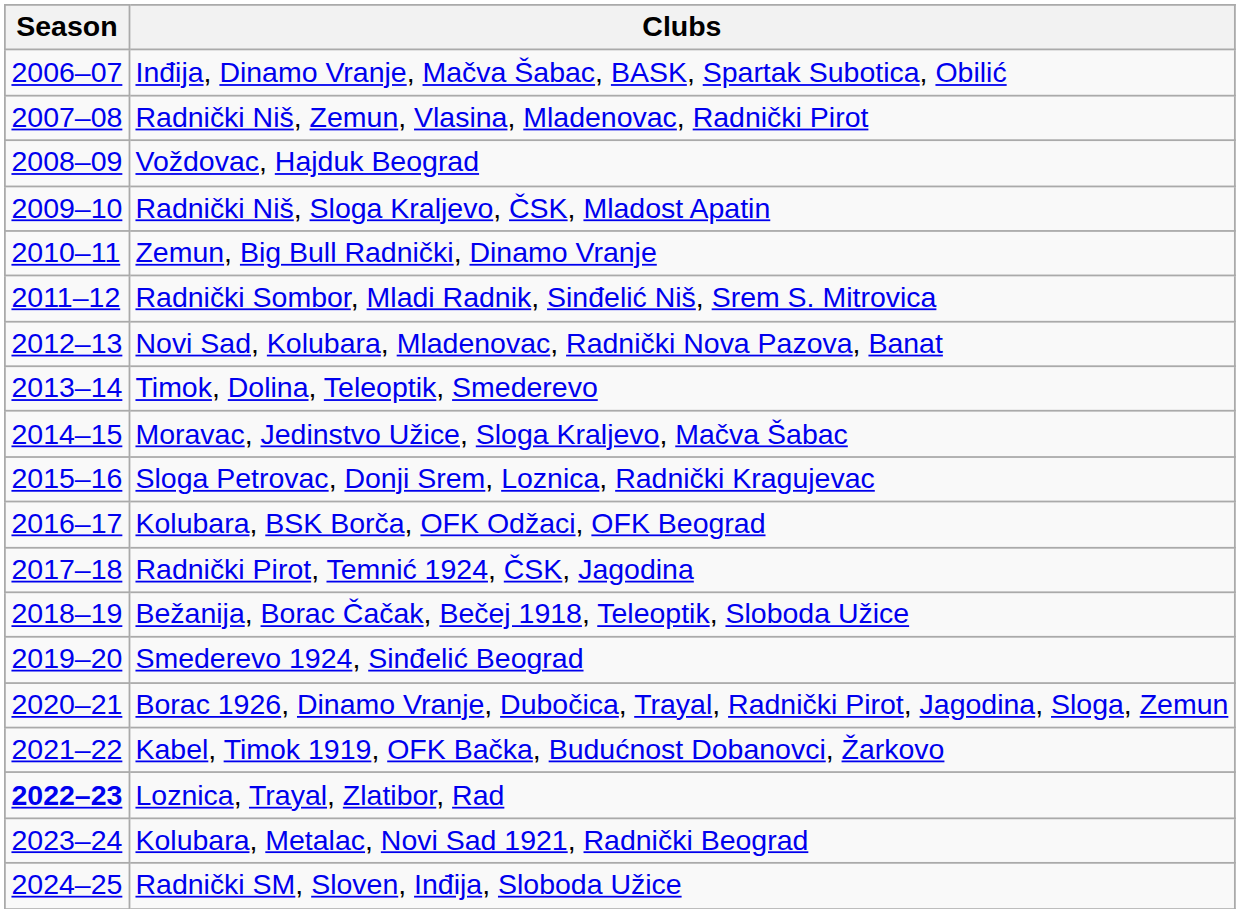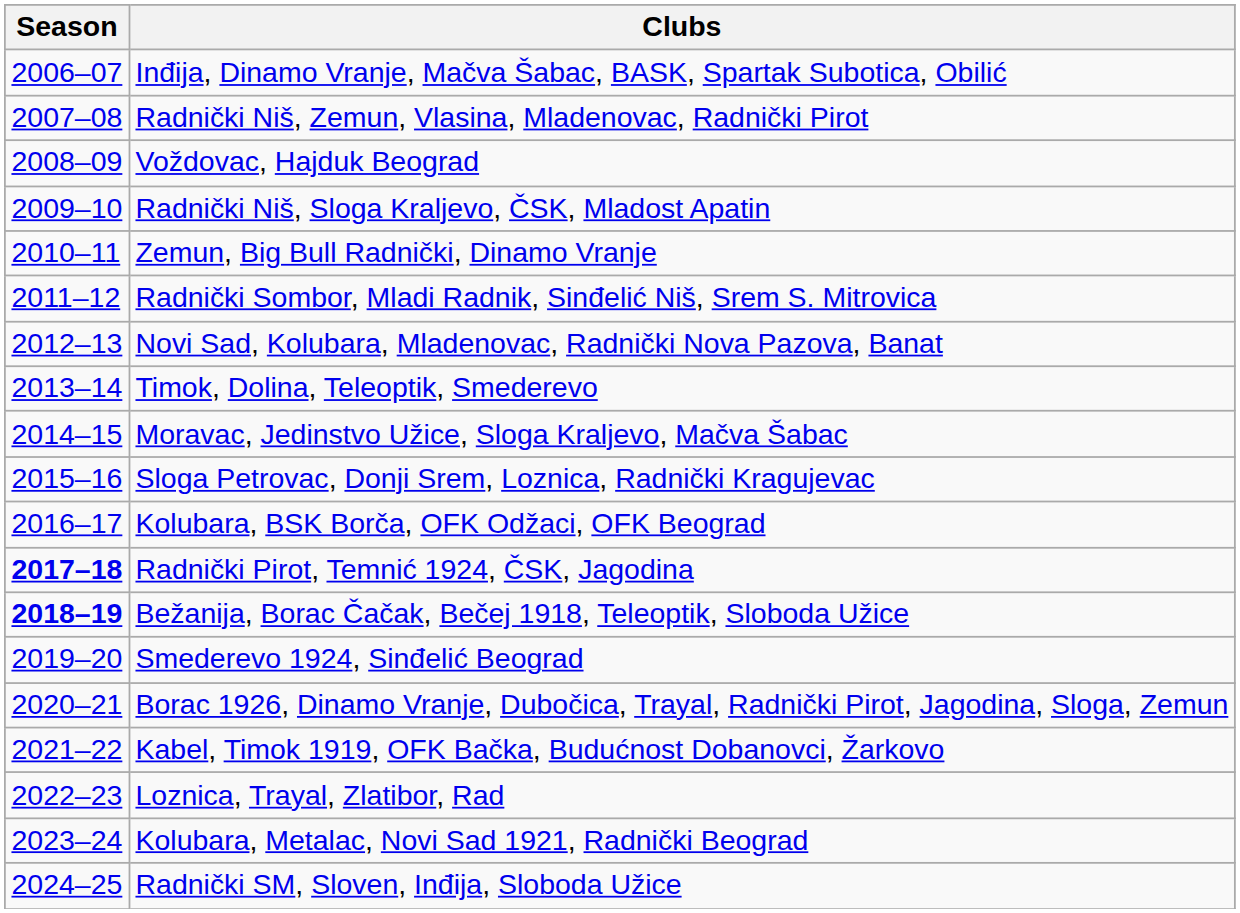Radnički Pirot, Temnić 1924, ČSK, Jagodina | Season: normal -> bold
Bežanija, Borac Čačak, Bečej 1918, Teleoptik, Sloboda Užice | Season: normal -> bold
Loznica, Trayal, Zlatibor, Rad | Season: bold -> normal
